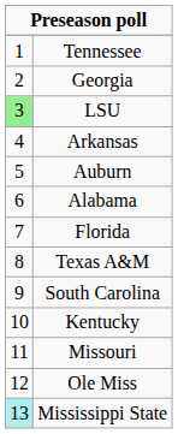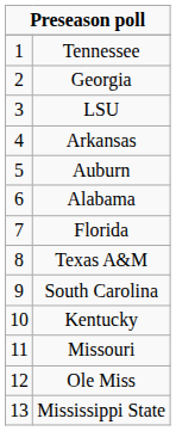LSU | column 1: lightgreen background -> no background
Mississippi State | column 1: paleturquoise background -> no background
